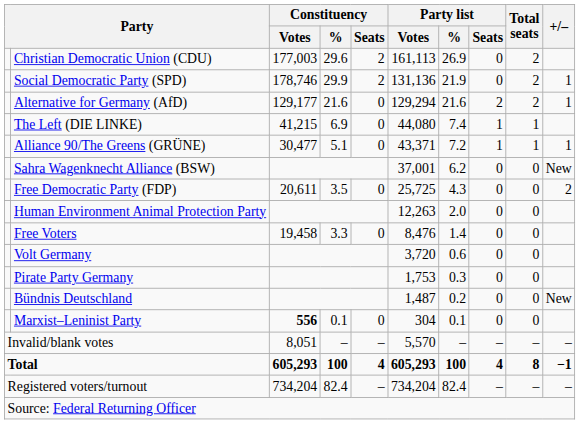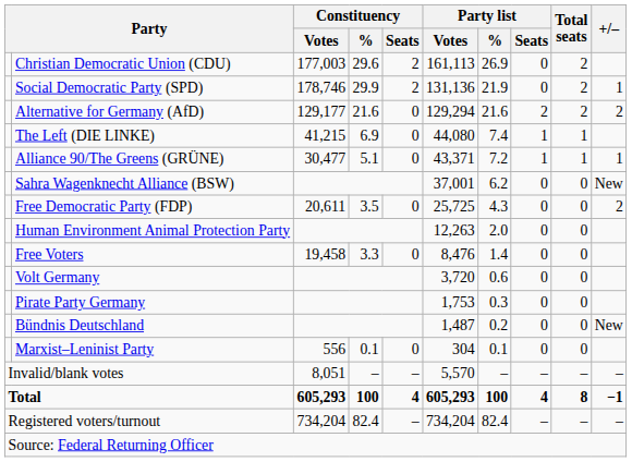Alternative for Germany (AfD) | +/–: 1 -> 2
Marxist–Leninist Party | Constituency / Votes: bold -> normal
